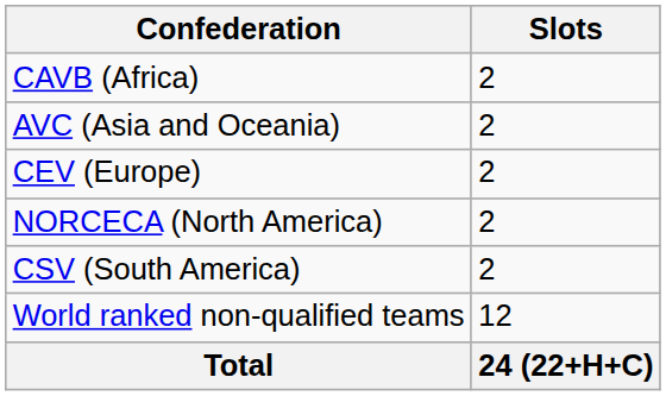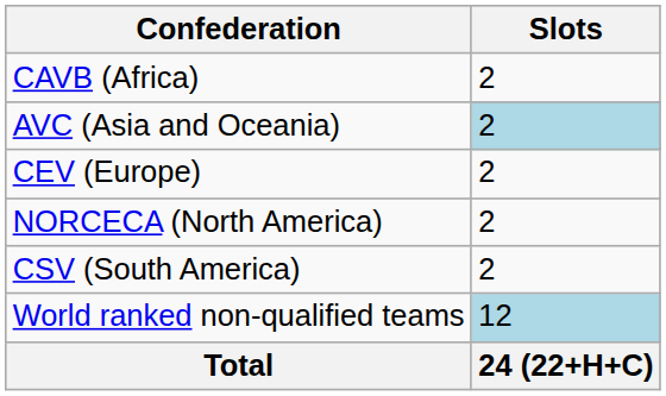AVC (Asia and Oceania) | Slots: no background -> lightblue background
World ranked non-qualified teams | Slots: no background -> lightblue background
